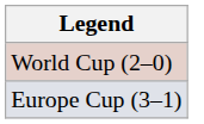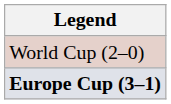row 3 | column 1: normal -> bold
